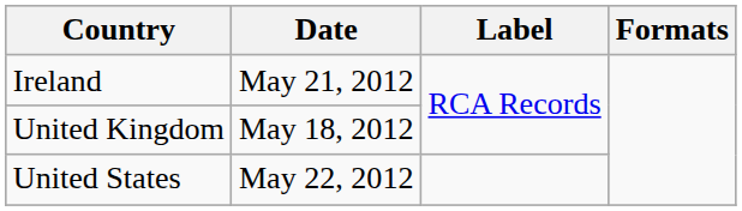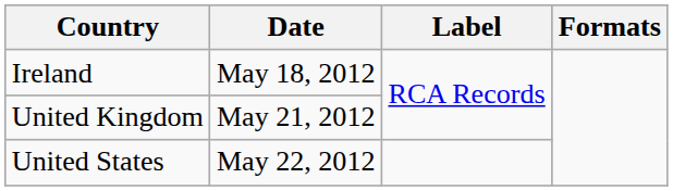Ireland | Date: May 21, 2012 -> May 18, 2012
United Kingdom | Date: May 18, 2012 -> May 21, 2012
